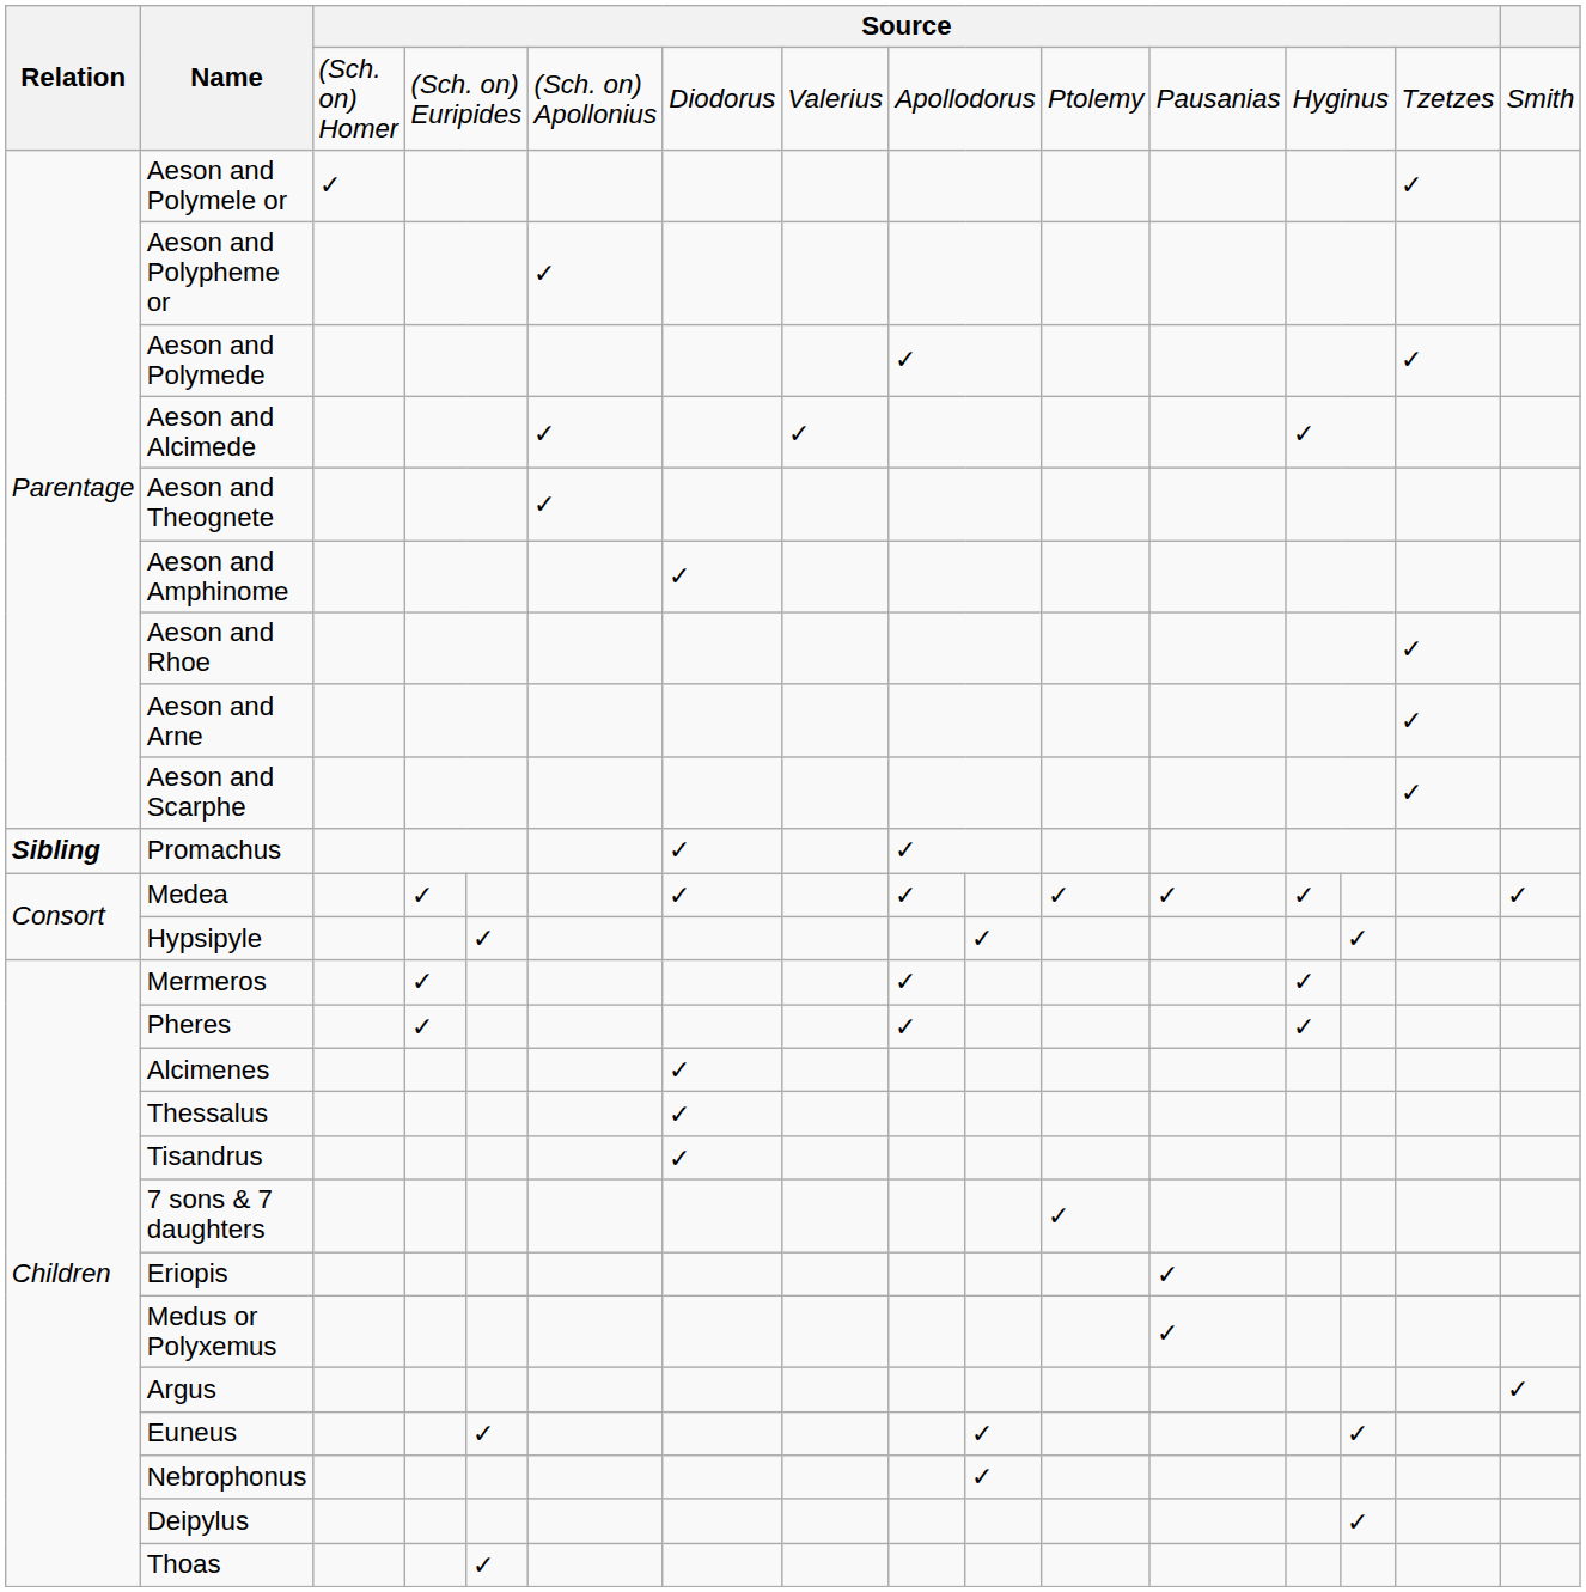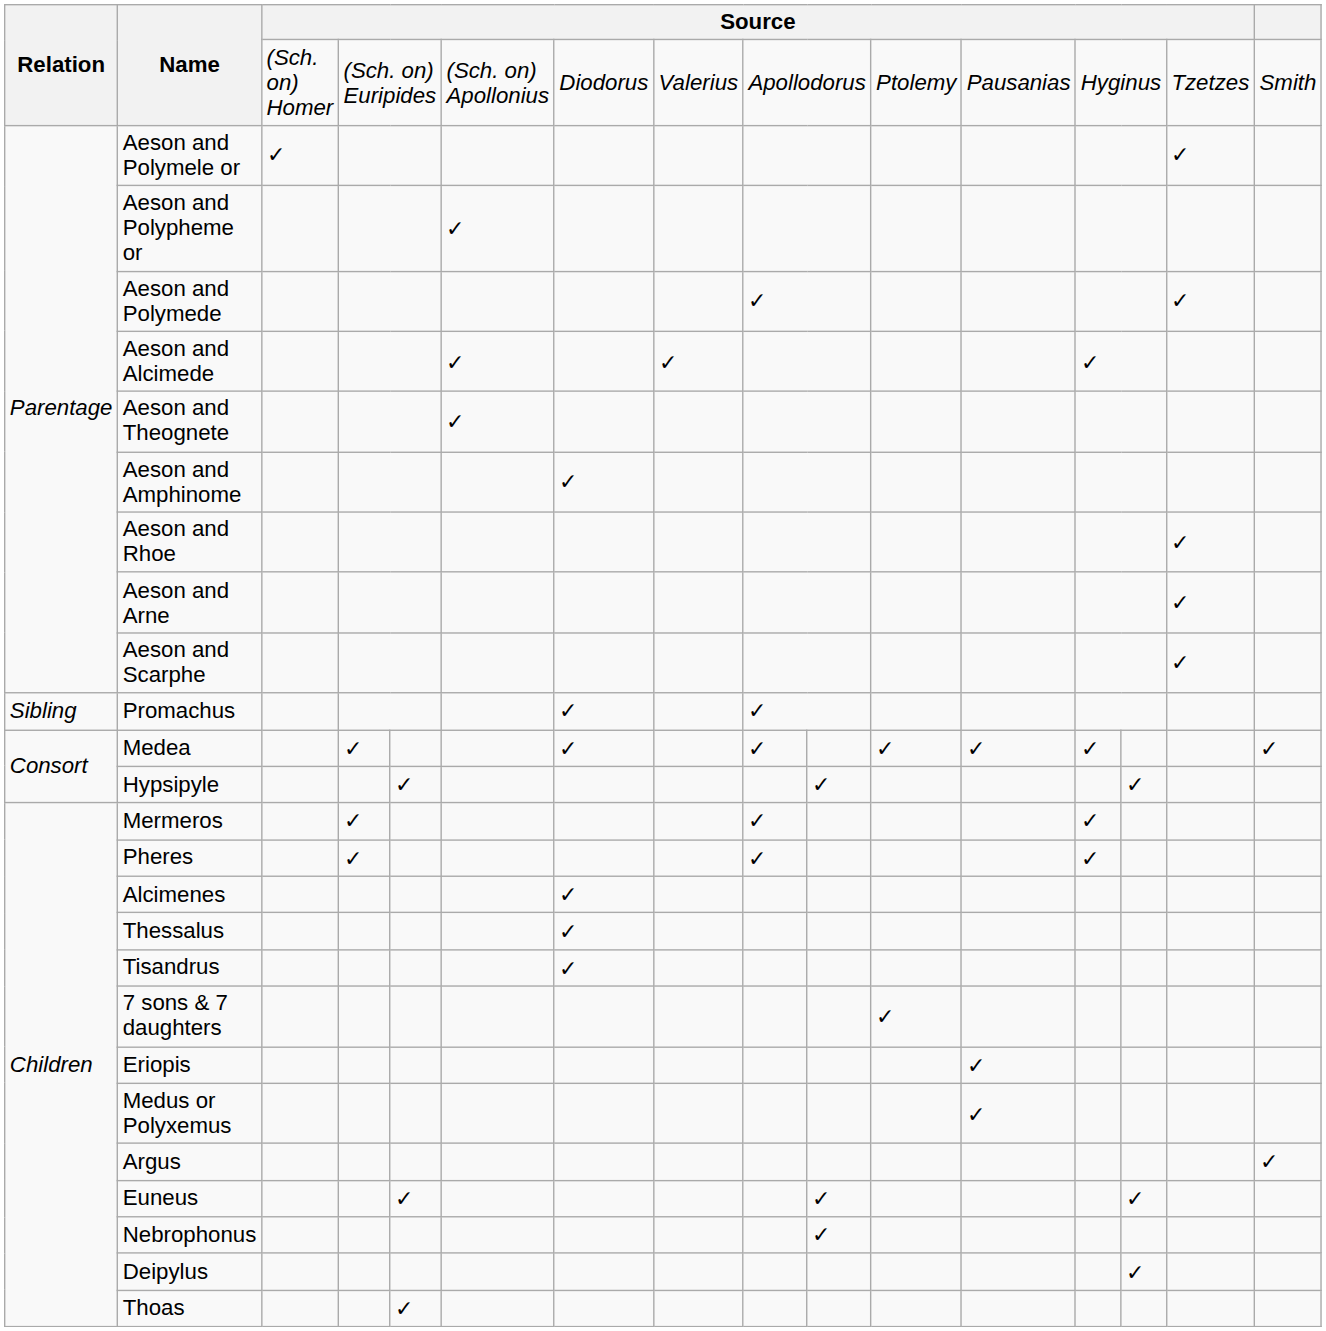Promachus | Relation: bold -> normal
